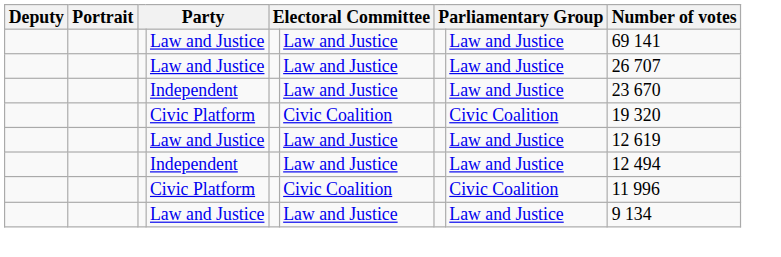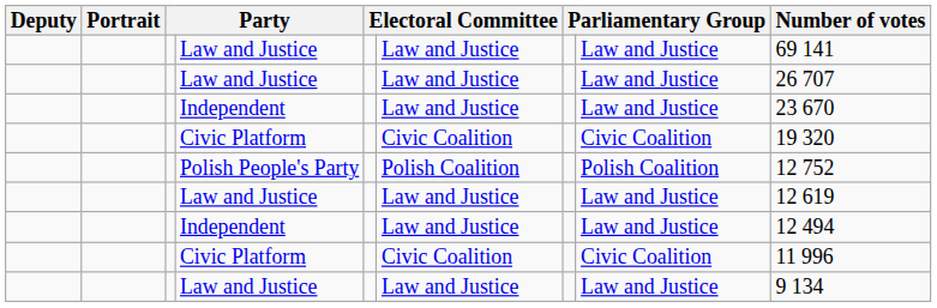+ row: Polish People's Party | Polish Coalition | Polish Coalition | 12 752
